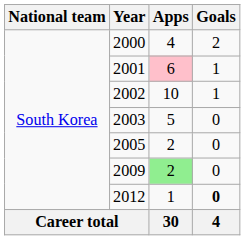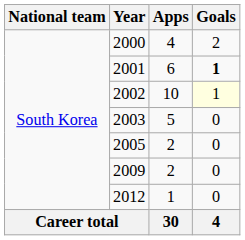2001 | Apps: pink background -> no background
2001 | Goals: normal -> bold
2002 | Goals: no background -> lightyellow background
2009 | Apps: lightgreen background -> no background
2012 | Goals: bold -> normal
